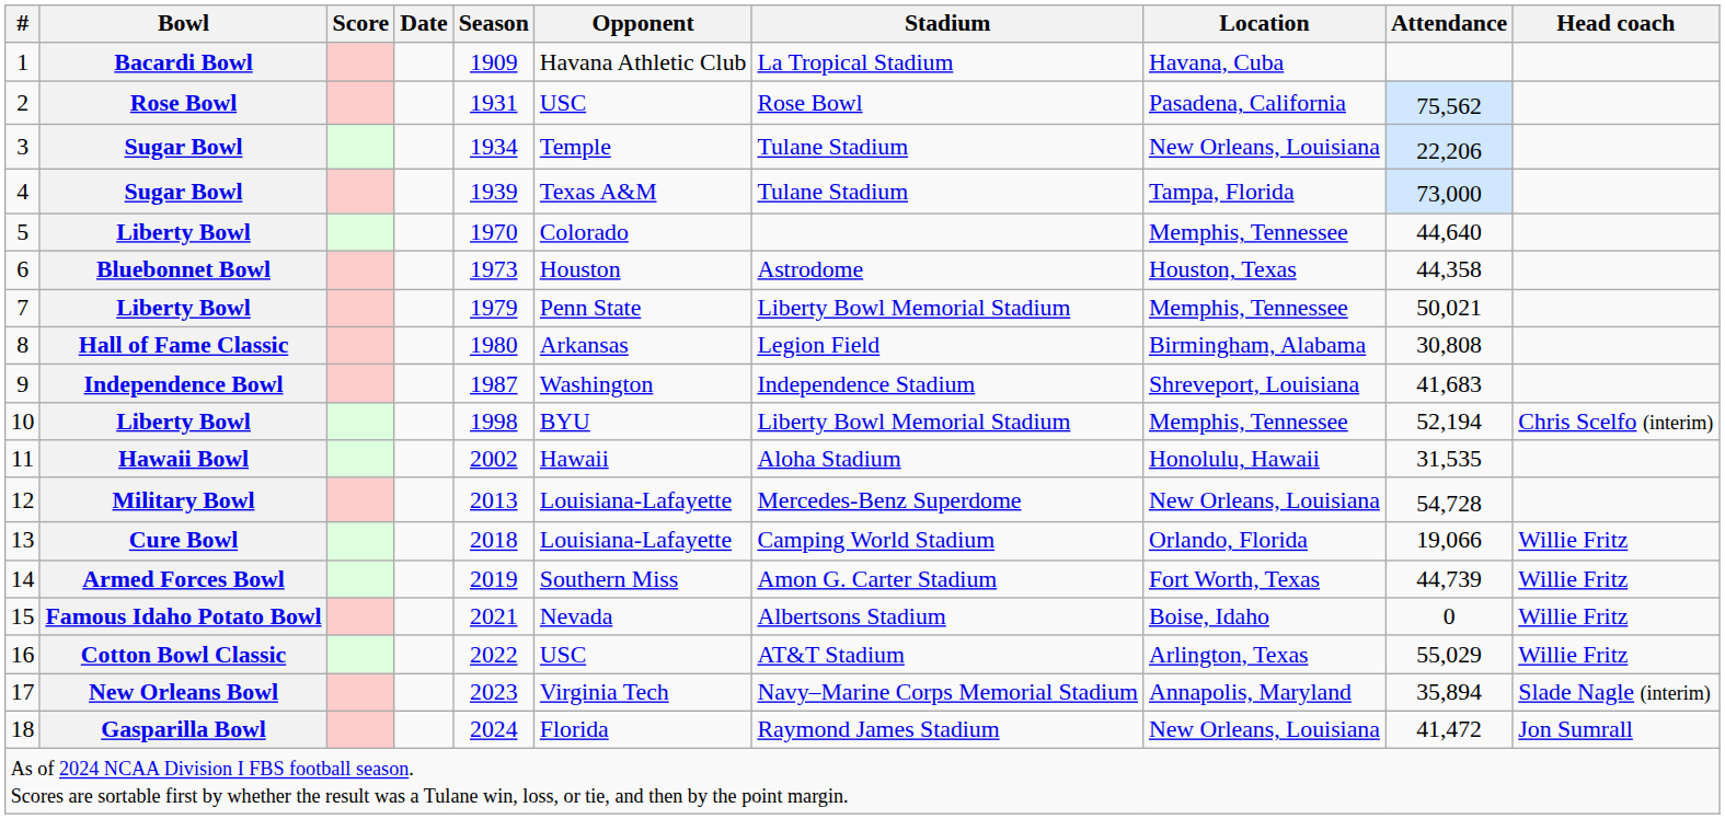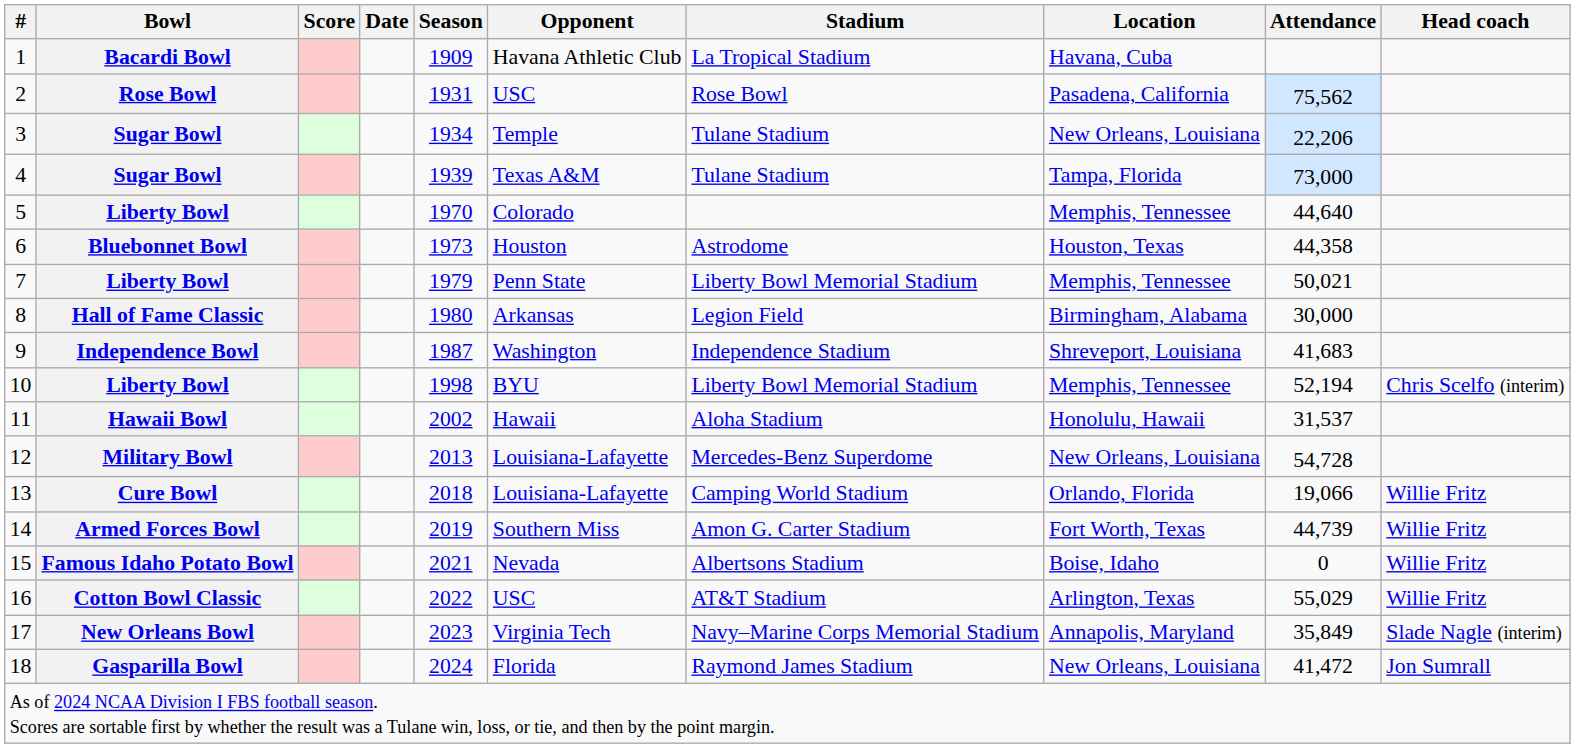8 | Attendance: 30,808 -> 30,000
11 | Attendance: 31,535 -> 31,537
17 | Attendance: 35,894 -> 35,849
